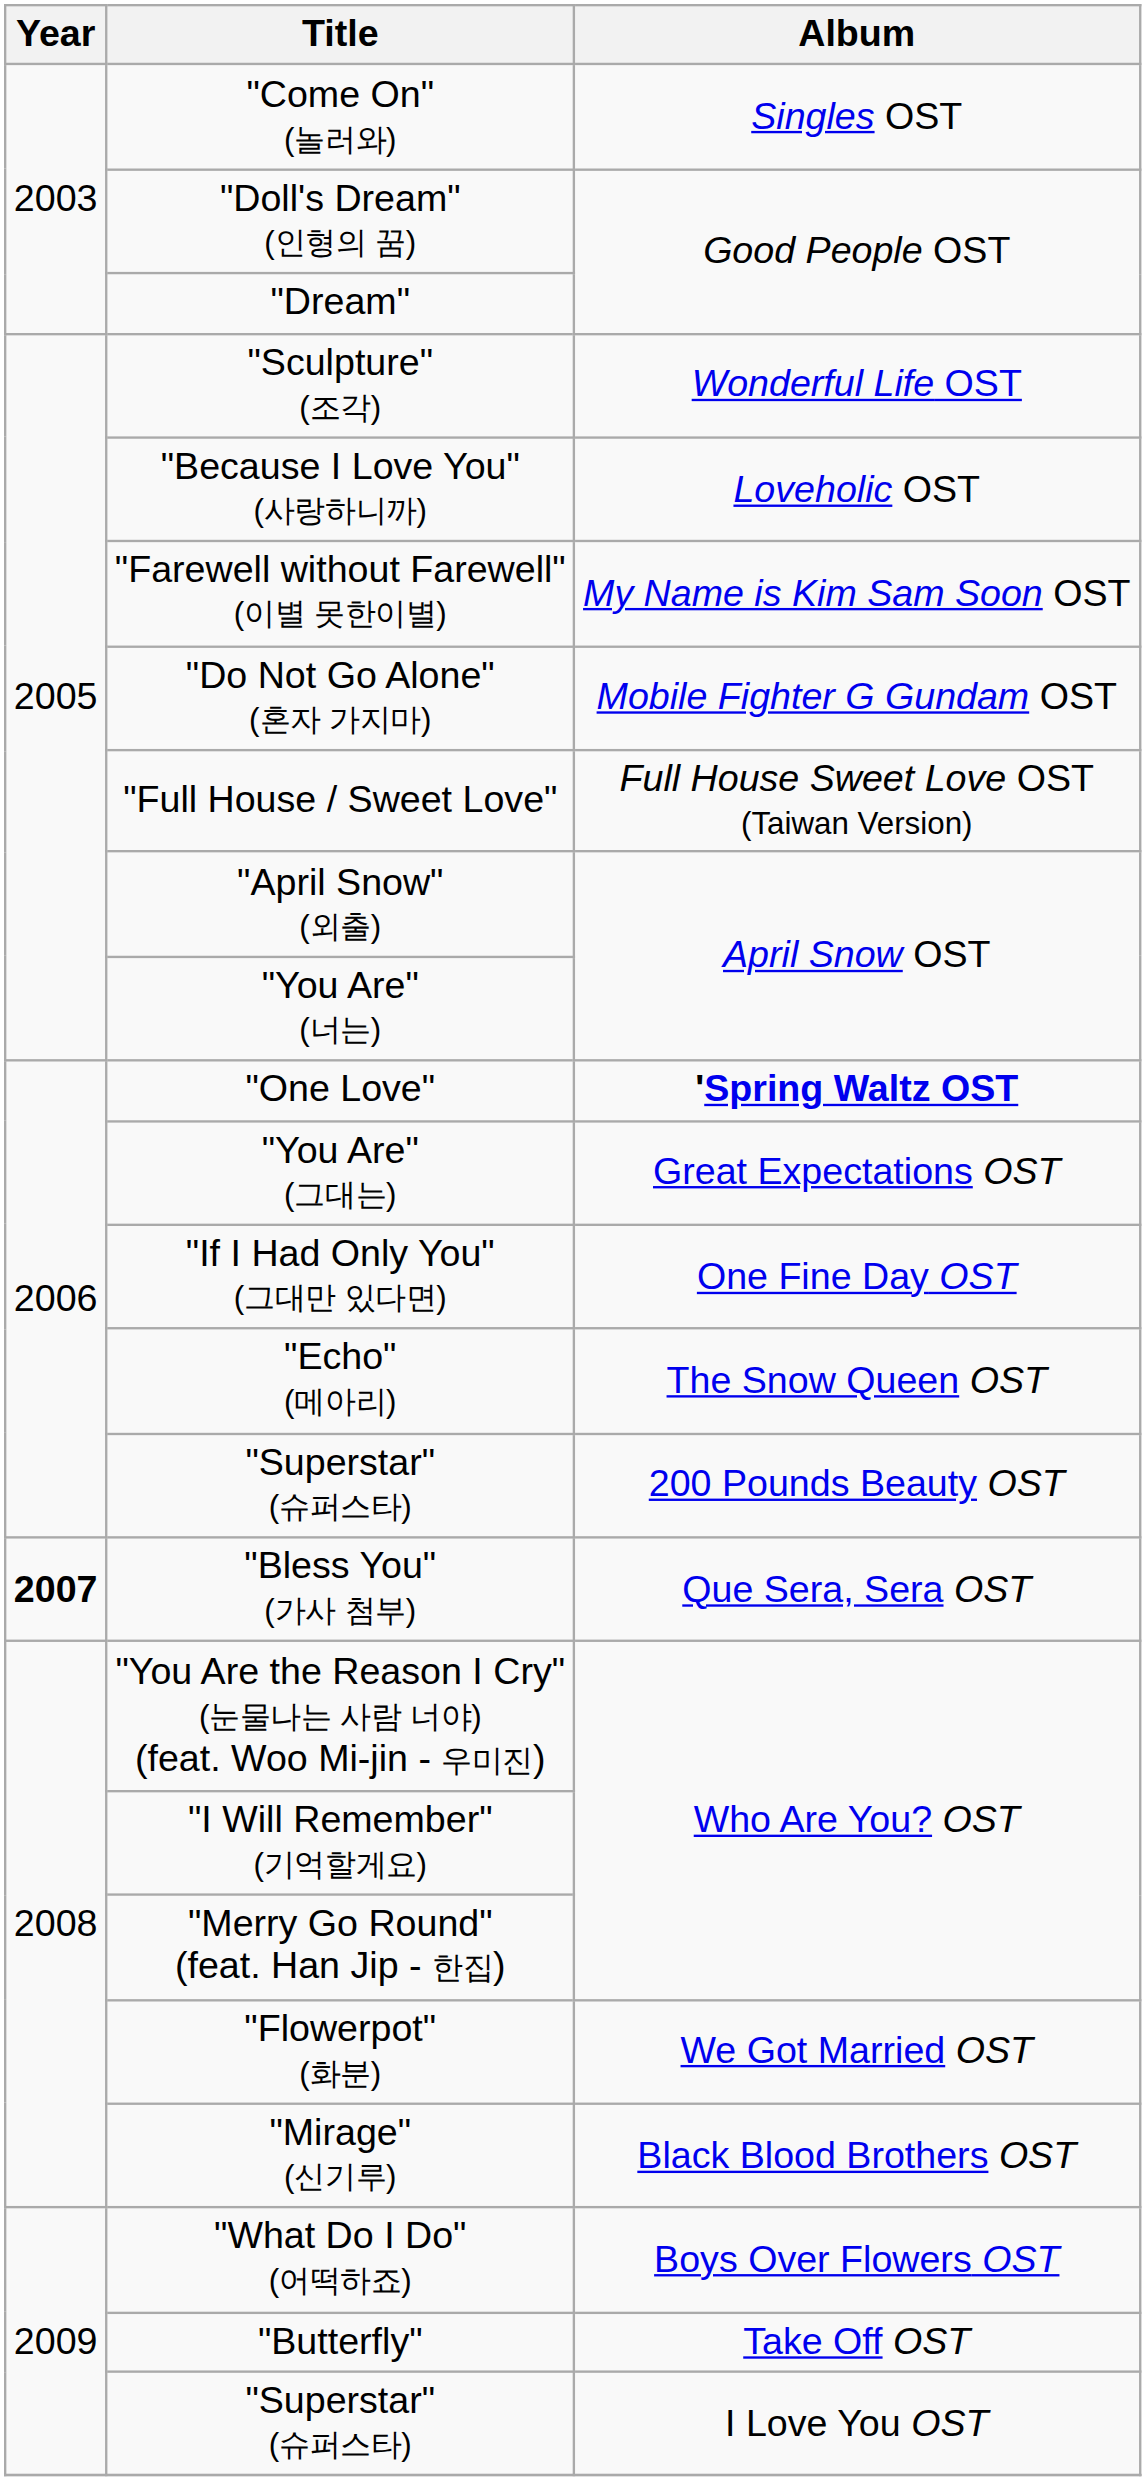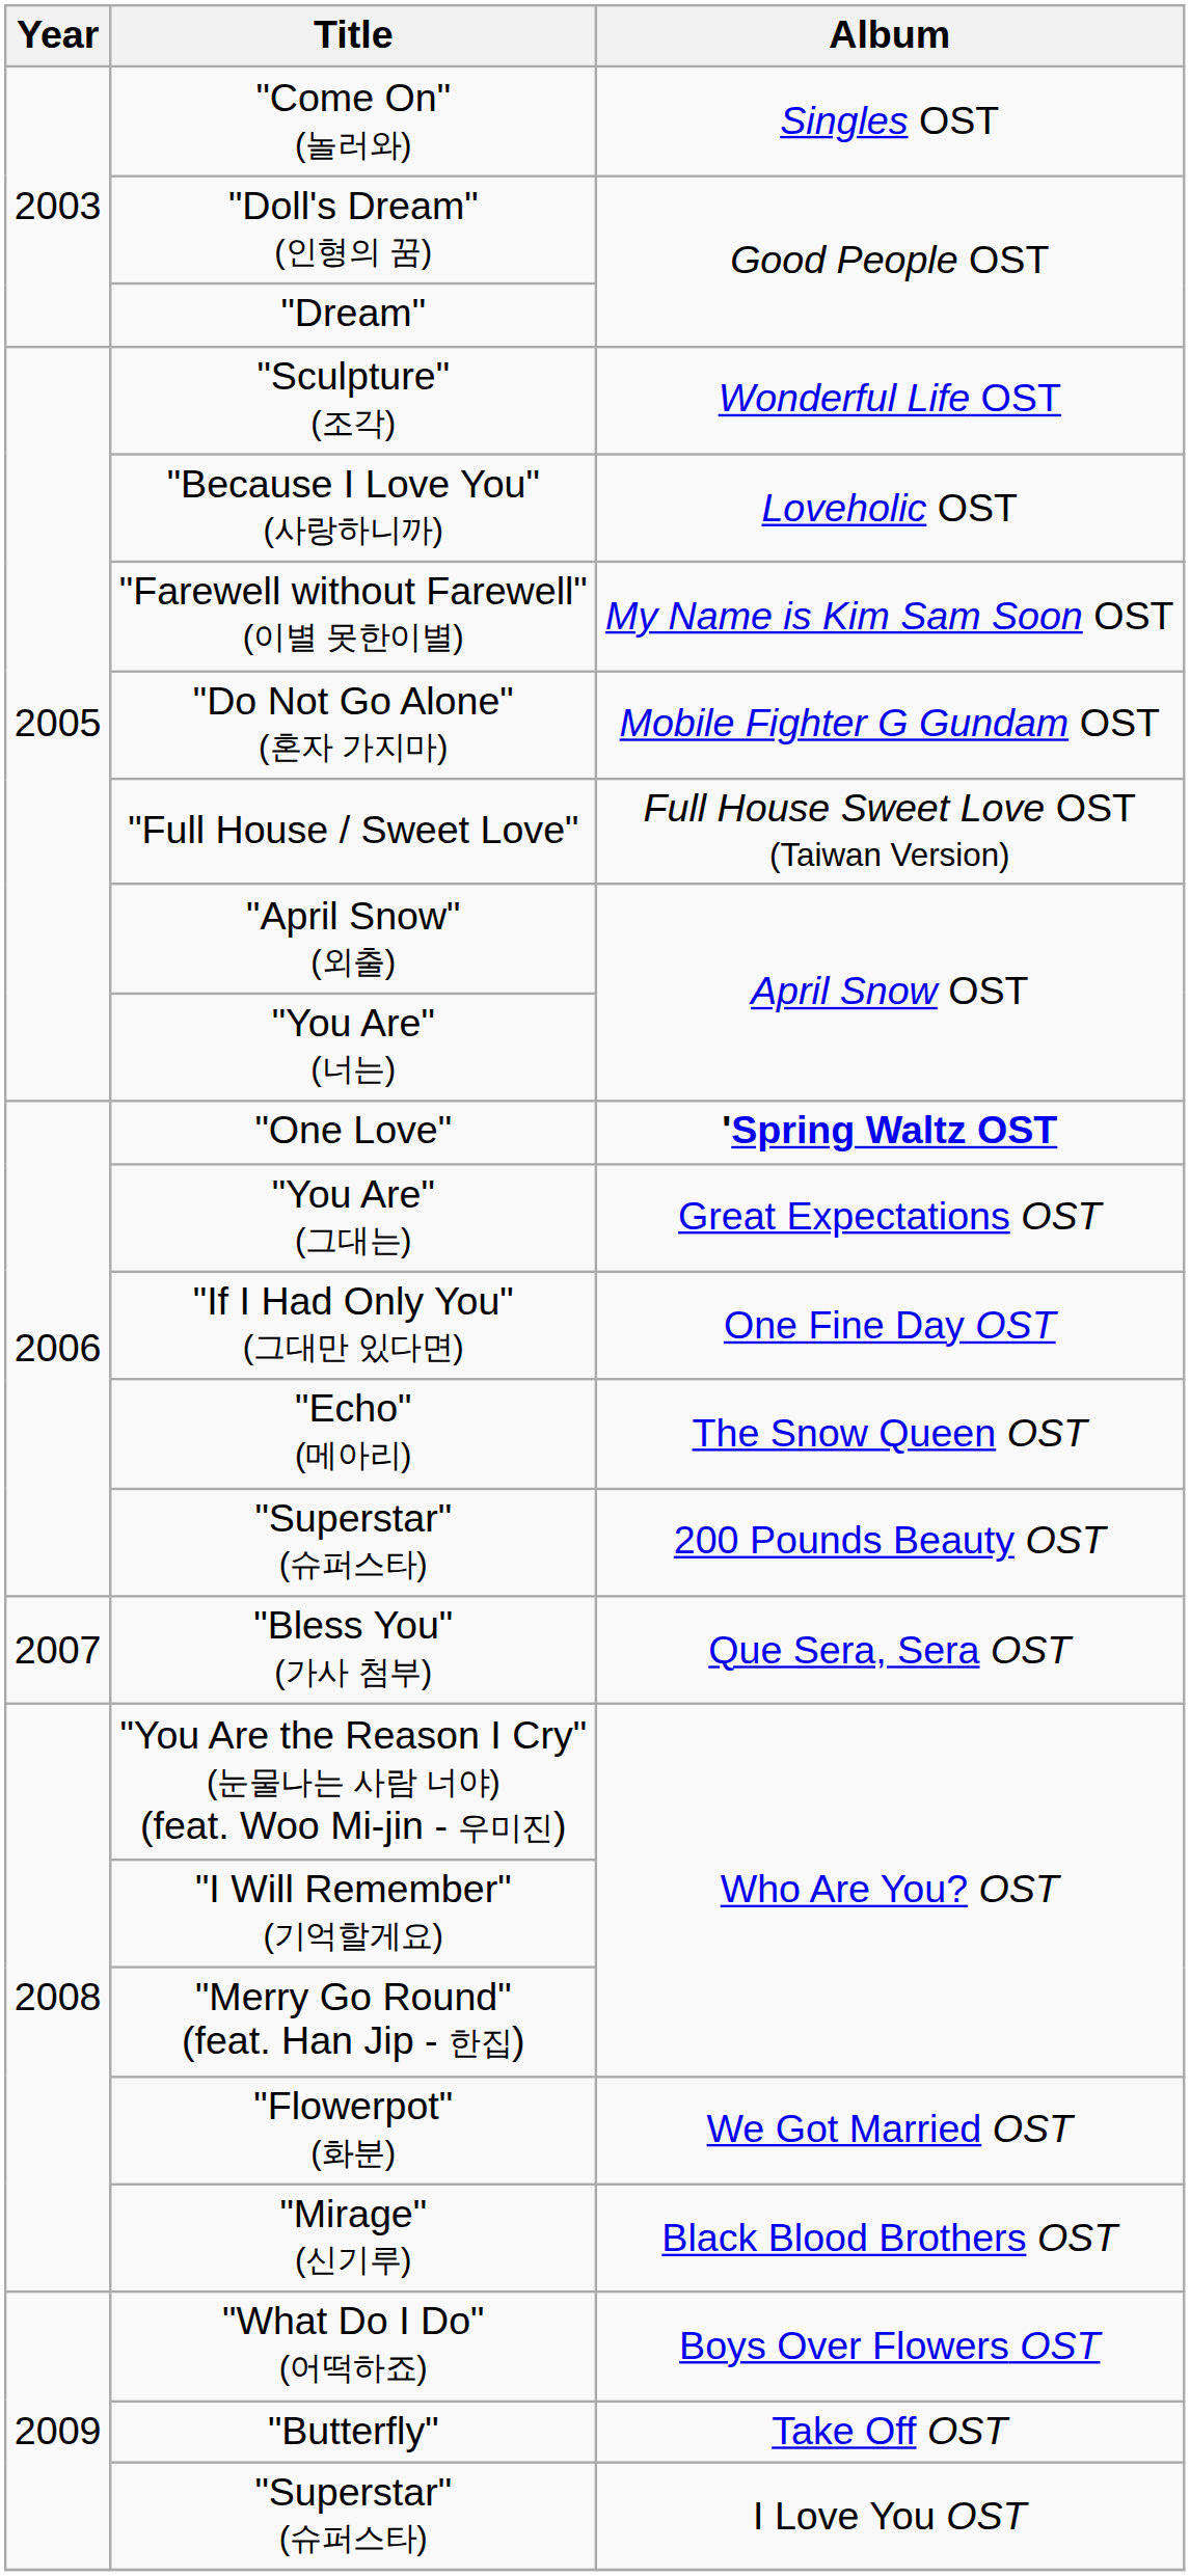"Bless You" (가사 첨부) | Year: bold -> normal
